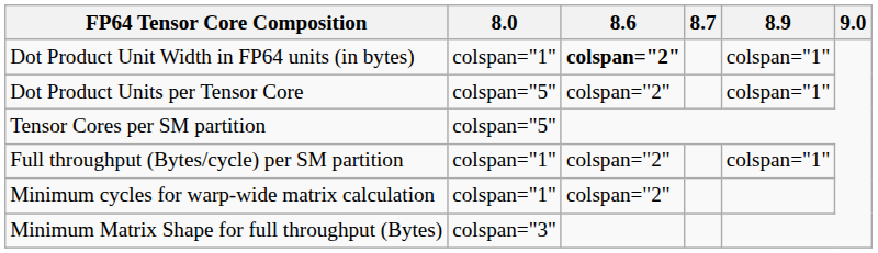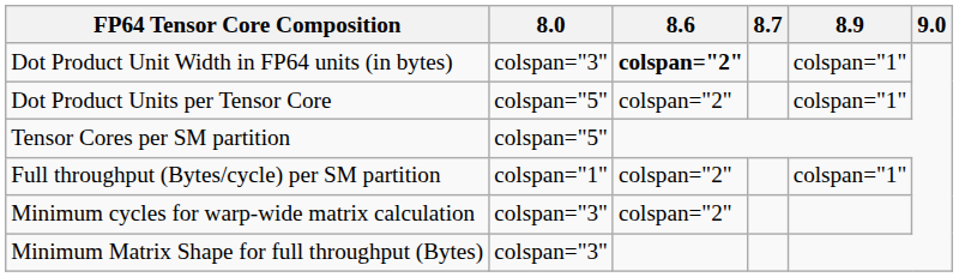Dot Product Unit Width in FP64 units (in bytes) | 8.0: colspan="1" -> colspan="3"
Minimum cycles for warp-wide matrix calculation | 8.0: colspan="1" -> colspan="3"
